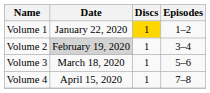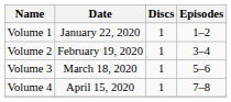Volume 1 | Discs: gold background -> no background
Volume 2 | Date: lightgrey background -> no background
